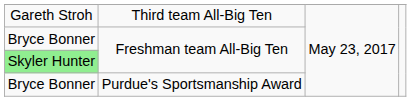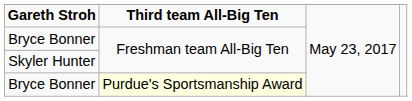Gareth Stroh | column 1: normal -> bold
Gareth Stroh | column 2: normal -> bold
Skyler Hunter | column 1: lightgreen background -> no background
Bryce Bonner / Purdue's Sportsmanship Award | column 2: no background -> lightyellow background
